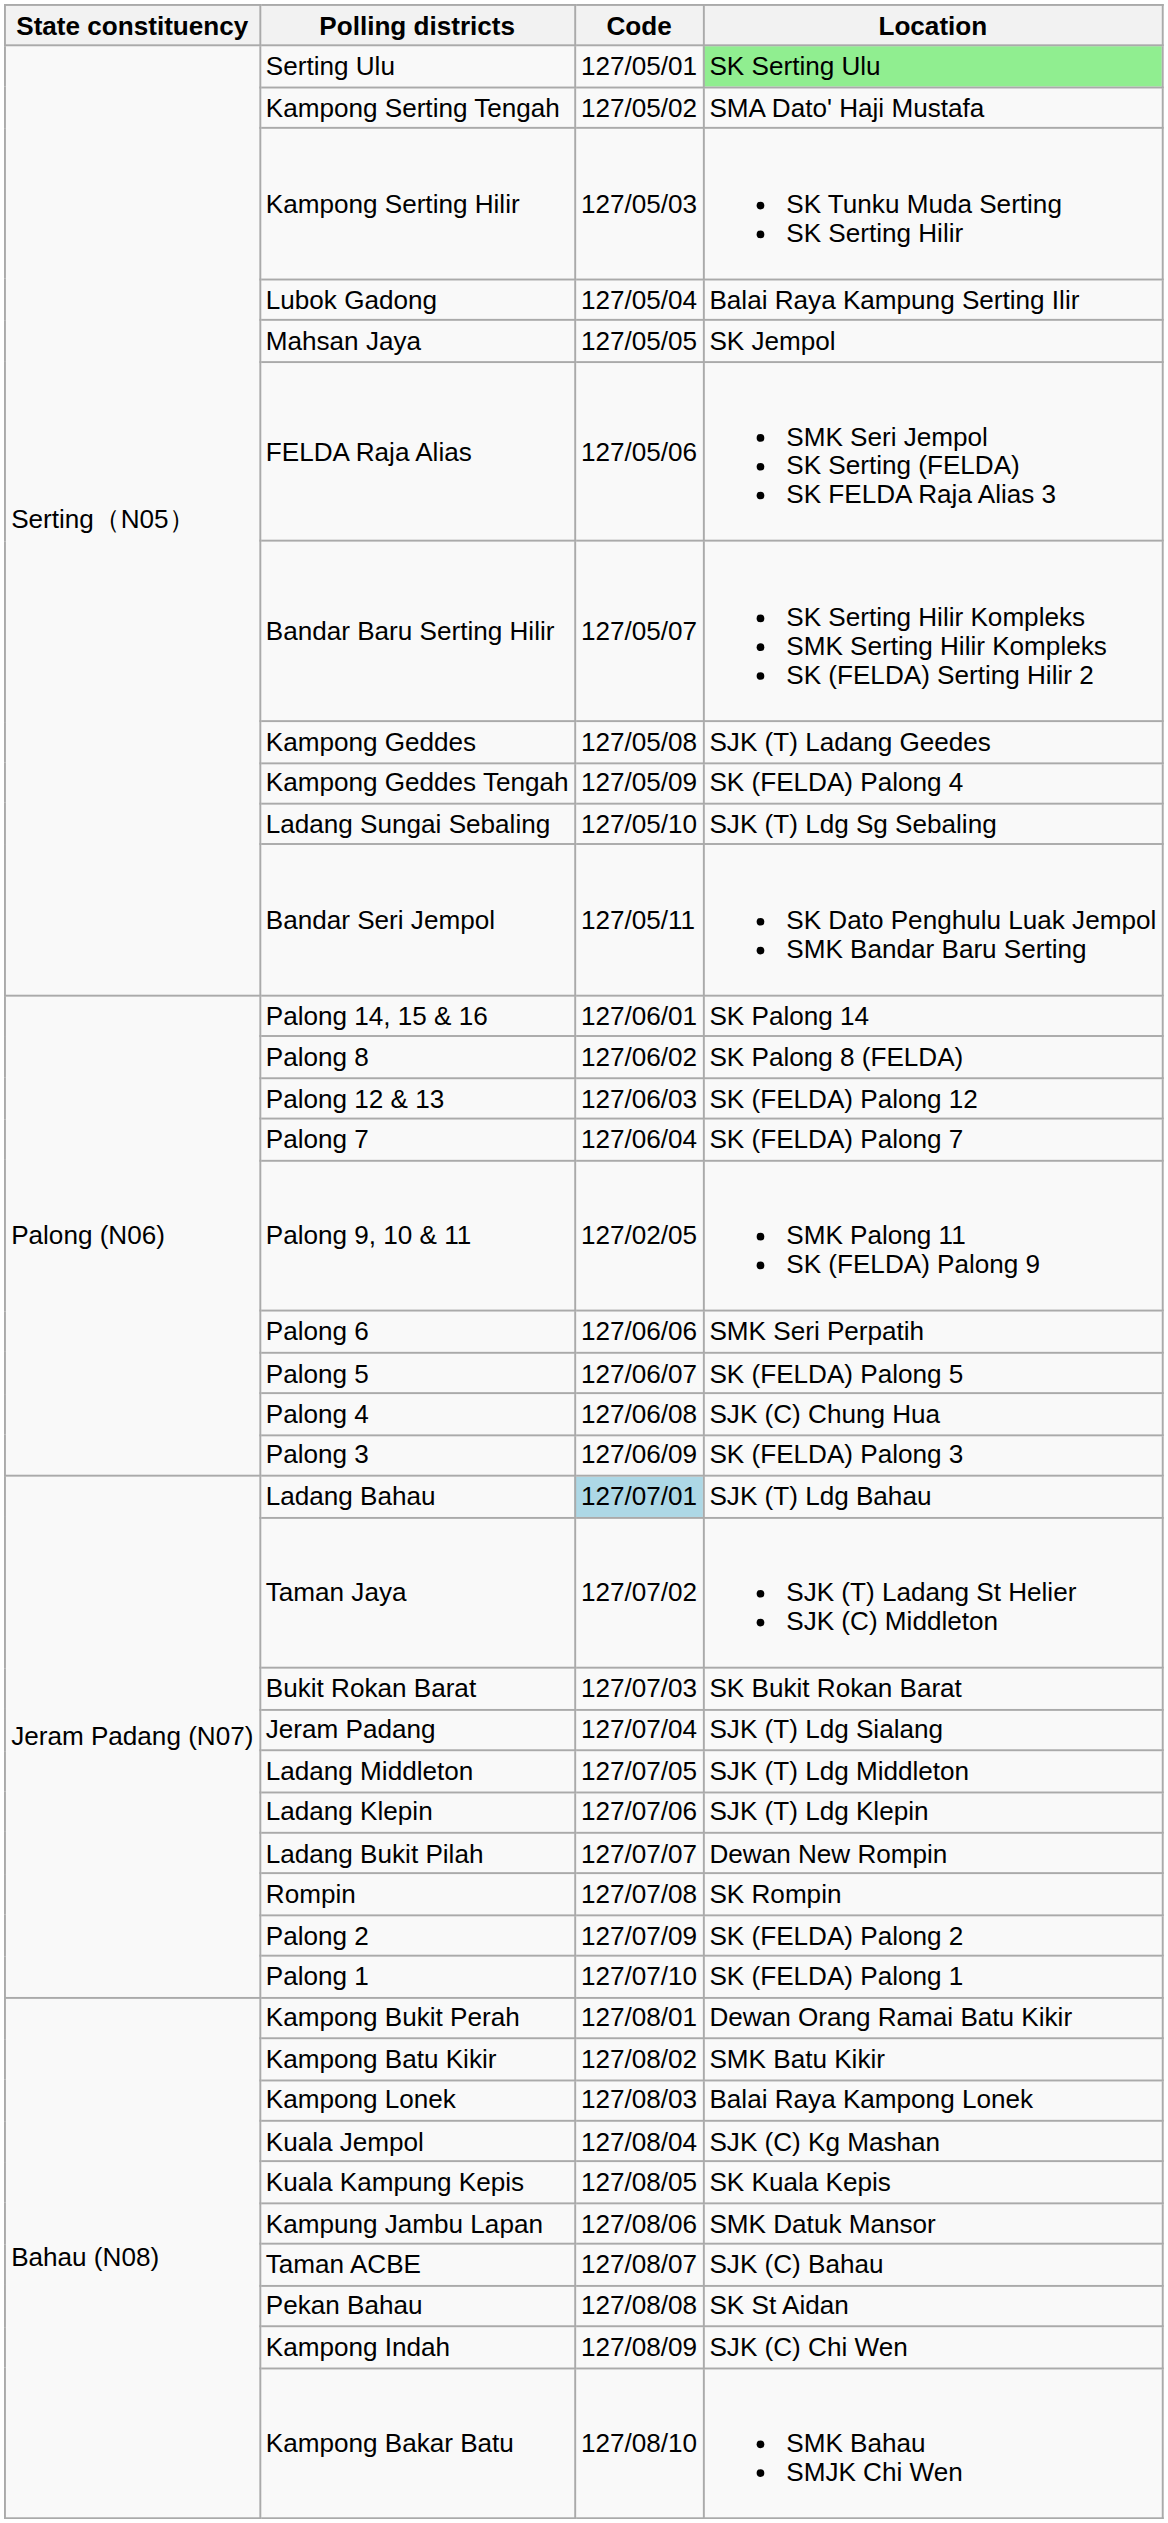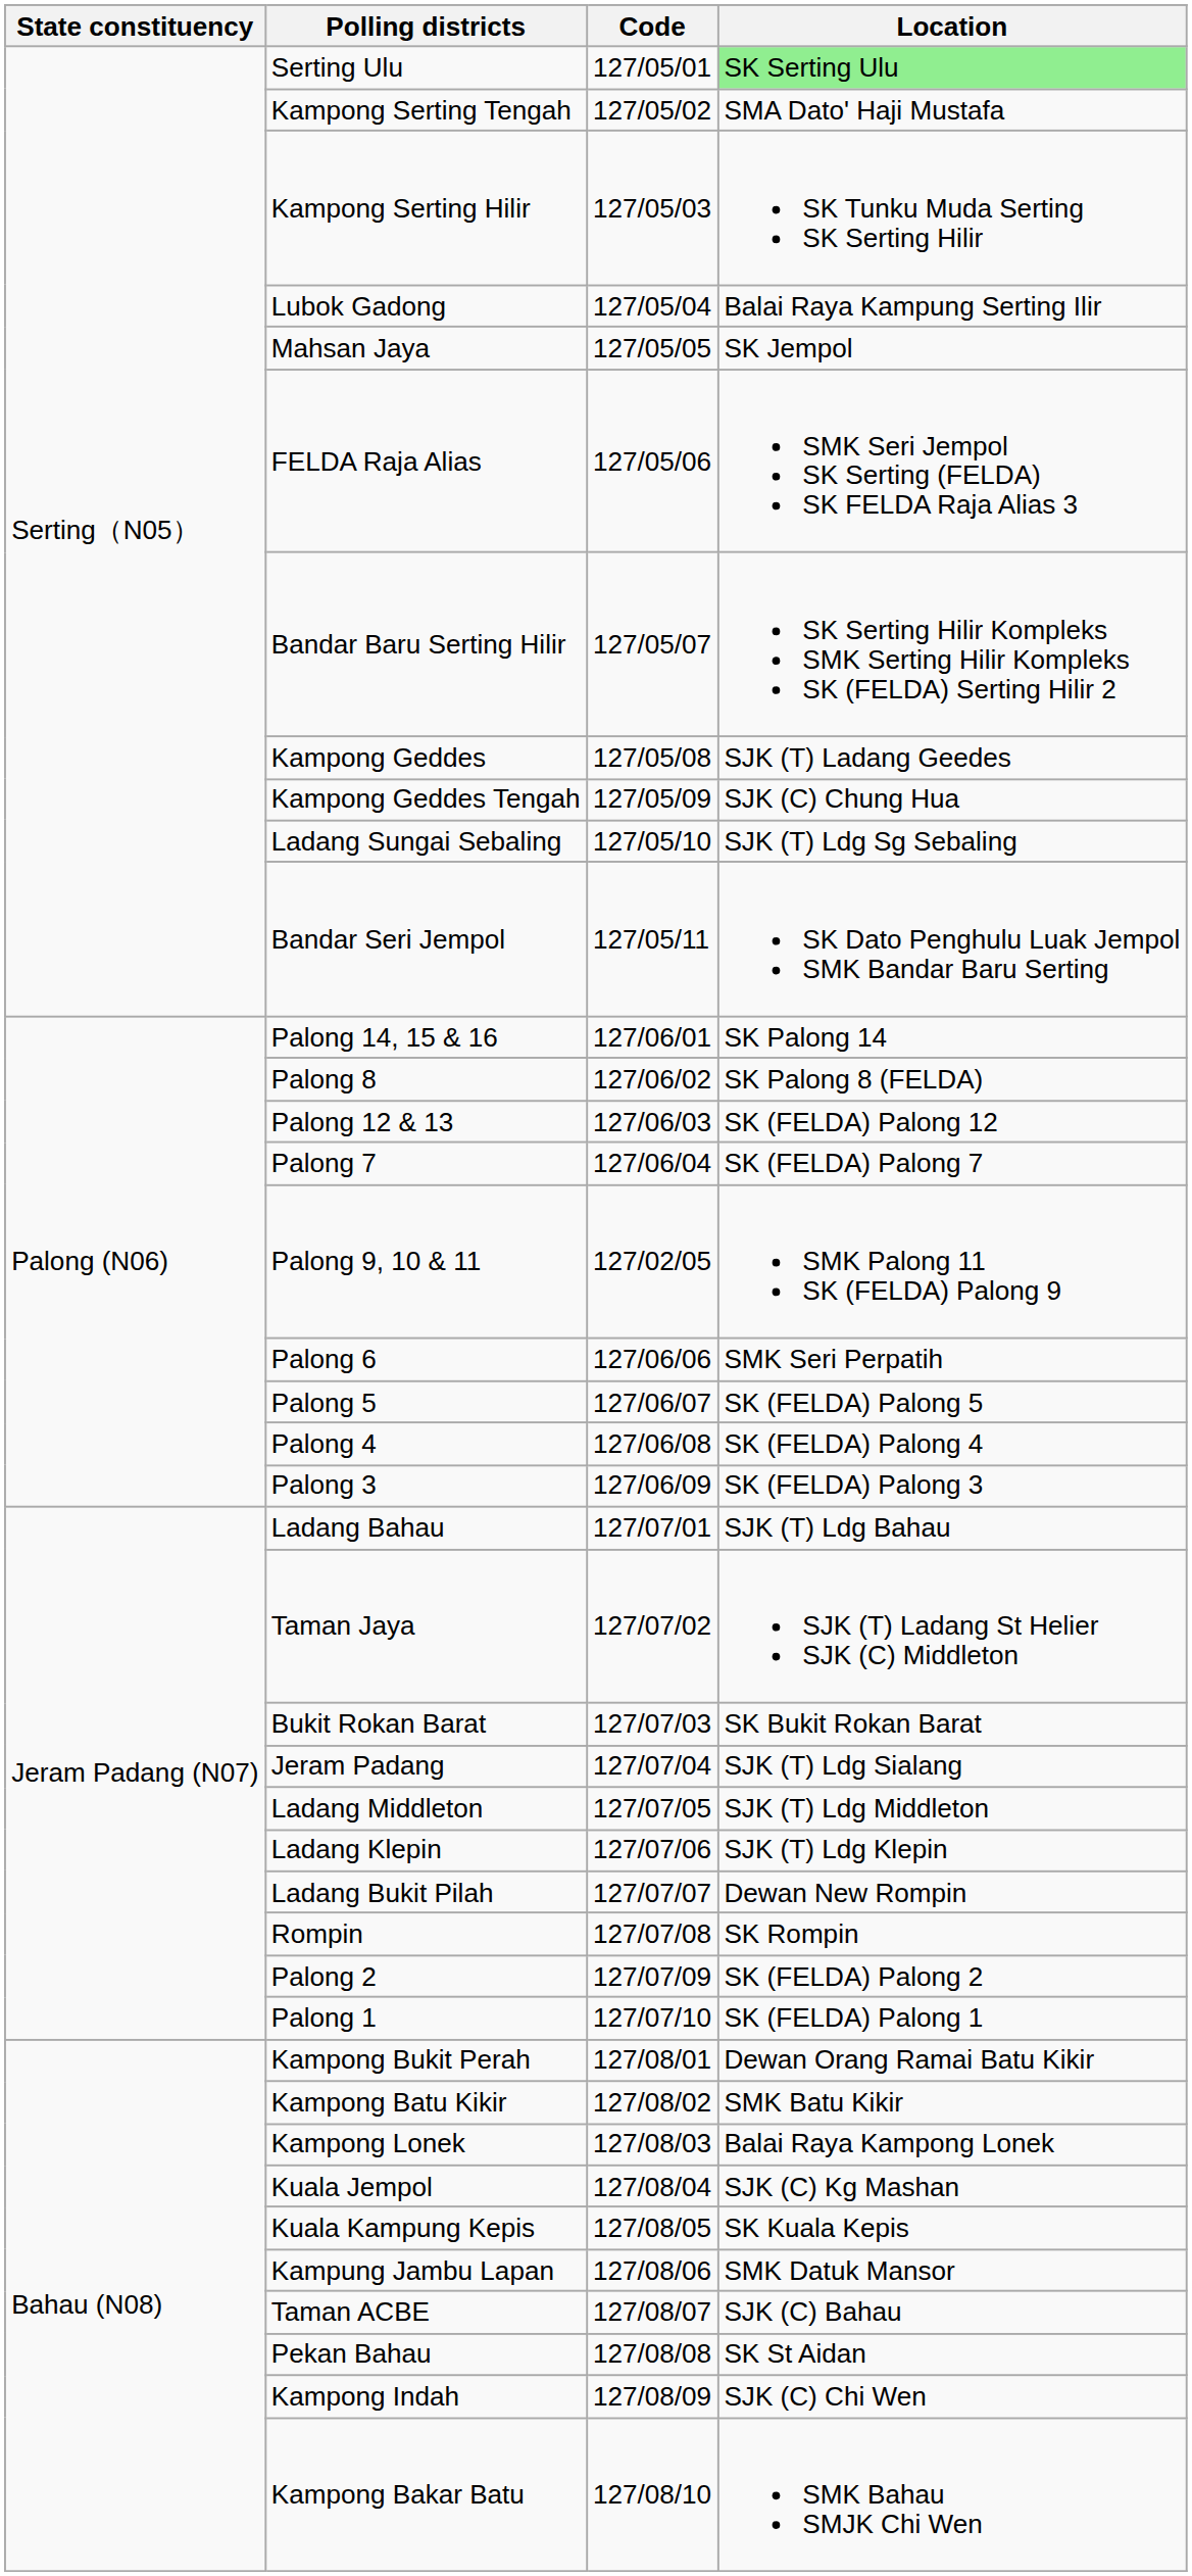Kampong Geddes Tengah | Location: SK (FELDA) Palong 4 -> SJK (C) Chung Hua
Palong 4 | Location: SJK (C) Chung Hua -> SK (FELDA) Palong 4
Ladang Bahau | Code: lightblue background -> no background
